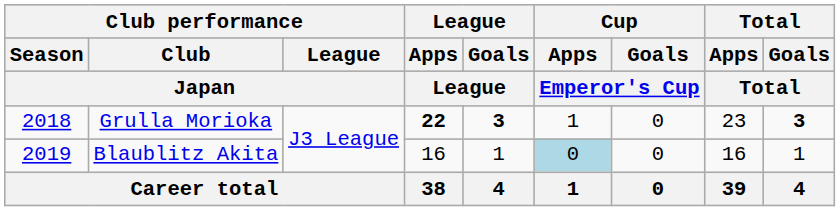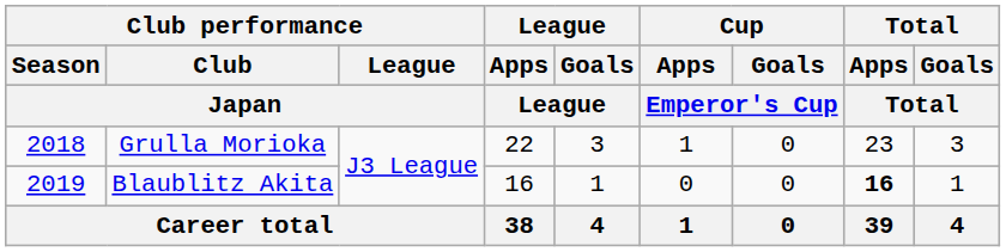Grulla Morioka | League / Apps / League: bold -> normal
Grulla Morioka | League / Goals / League: bold -> normal
Grulla Morioka | Total / Goals / Total: bold -> normal
Blaublitz Akita | Cup / Apps / Emperor's Cup: lightblue background -> no background
Blaublitz Akita | Total / Apps / Total: normal -> bold
